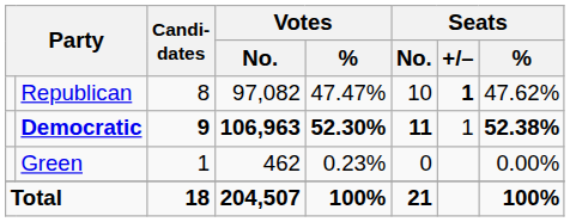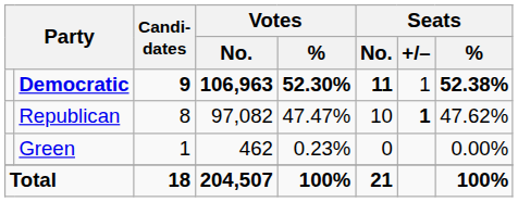rows swapped: Democratic <-> Republican
